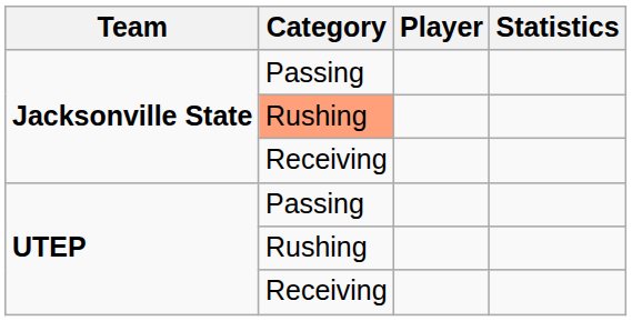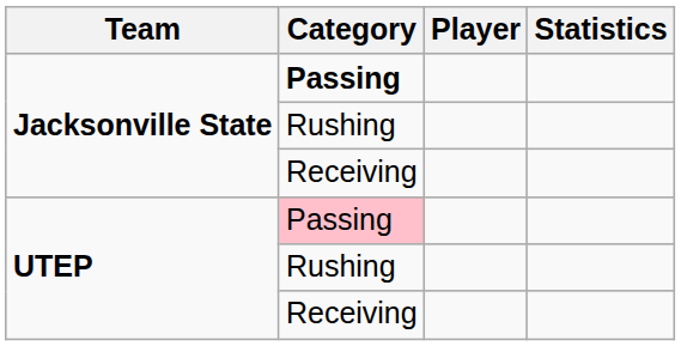Jacksonville State / Passing | Category: normal -> bold
Jacksonville State / Rushing | Category: lightsalmon background -> no background
UTEP / Passing | Category: no background -> pink background
